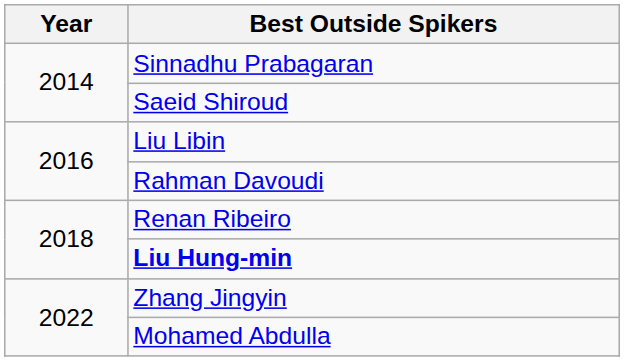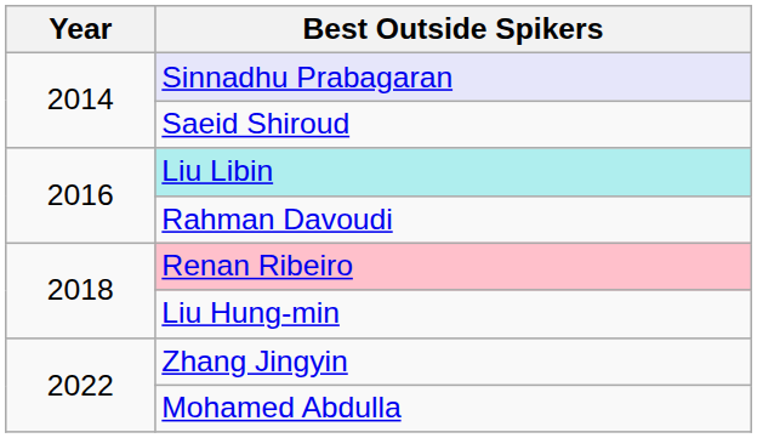Sinnadhu Prabagaran | Best Outside Spikers: no background -> lavender background
Liu Libin | Best Outside Spikers: no background -> paleturquoise background
Renan Ribeiro | Best Outside Spikers: no background -> pink background
Liu Hung-min | Best Outside Spikers: bold -> normal
